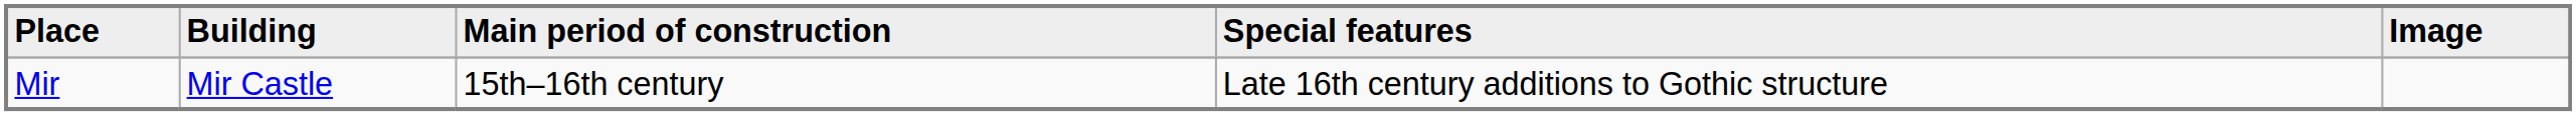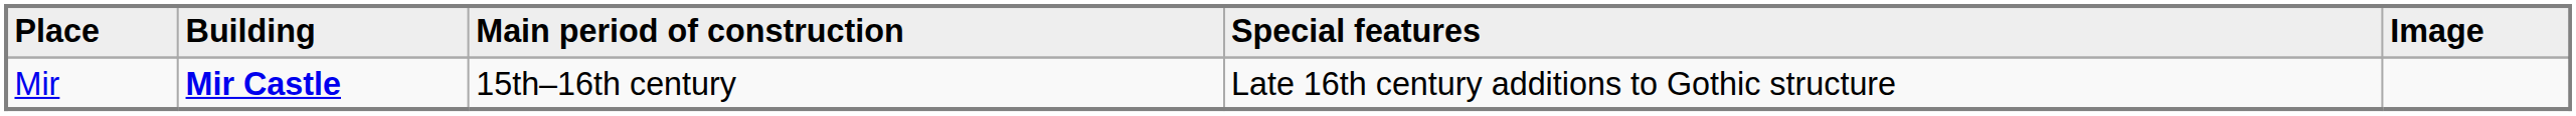Mir | Building: normal -> bold
